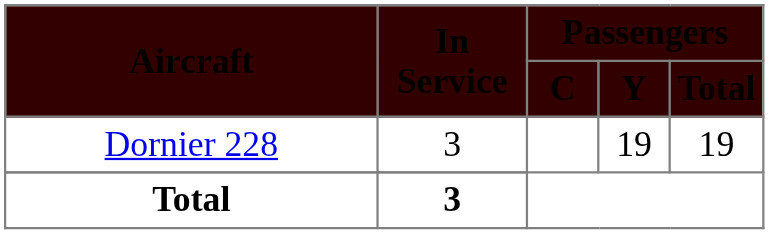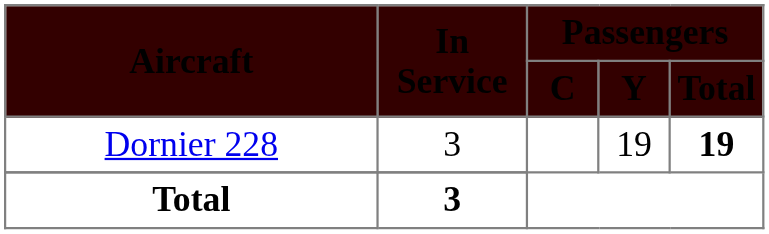Dornier 228 | Passengers / Total: normal -> bold
